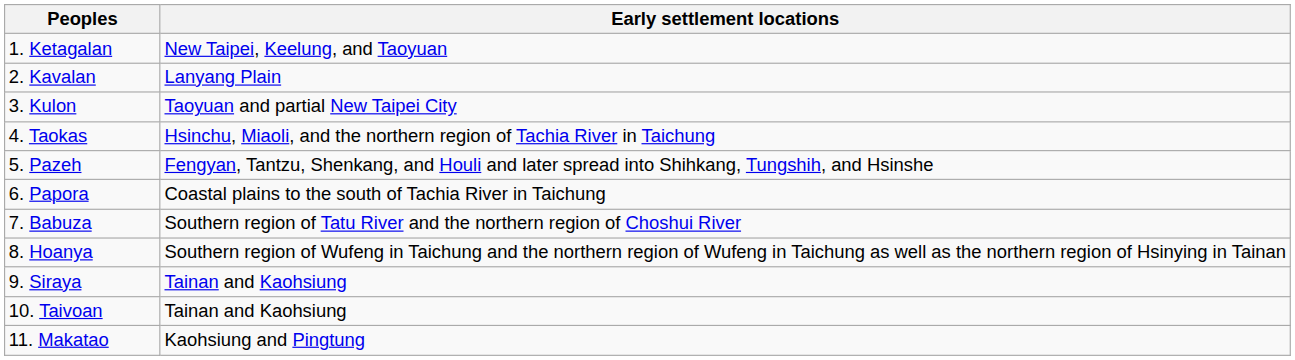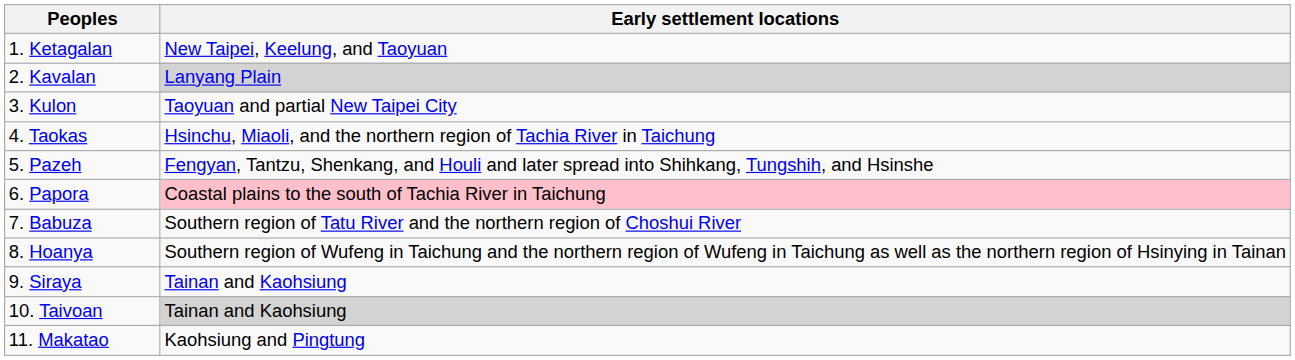2. Kavalan | Early settlement locations: no background -> lightgrey background
6. Papora | Early settlement locations: no background -> pink background
10. Taivoan | Early settlement locations: no background -> lightgrey background
